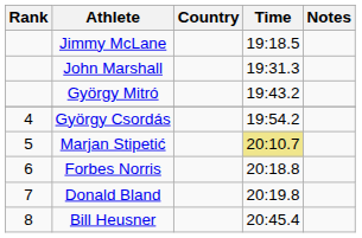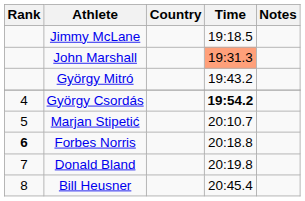John Marshall | Time: no background -> lightsalmon background
György Csordás | Time: normal -> bold
Marjan Stipetić | Time: khaki background -> no background
Forbes Norris | Rank: normal -> bold
